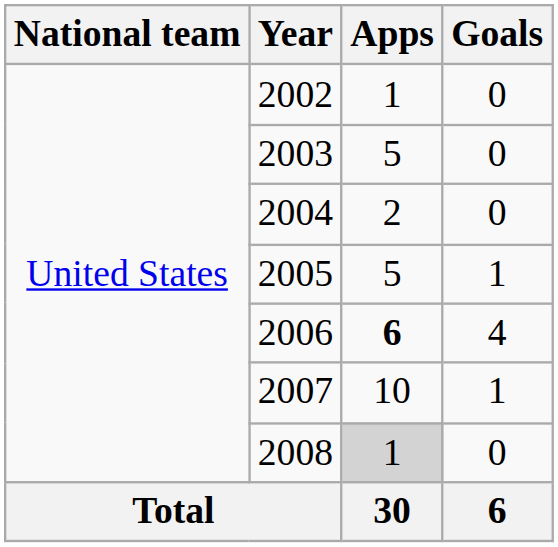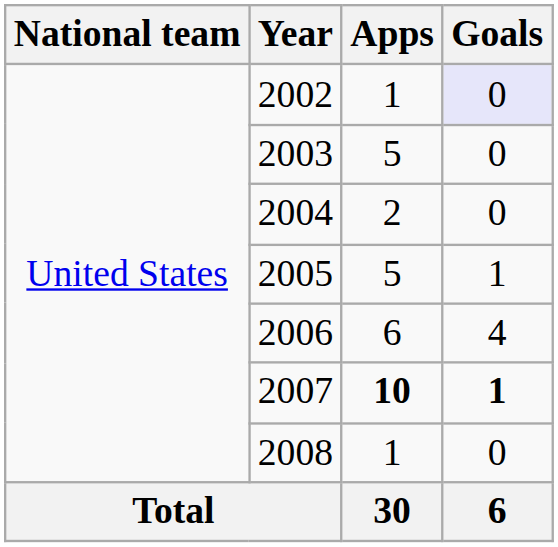2002 | Goals: no background -> lavender background
2006 | Apps: bold -> normal
2007 | Apps: normal -> bold
2007 | Goals: normal -> bold
2008 | Apps: lightgrey background -> no background
